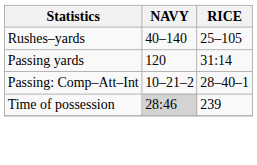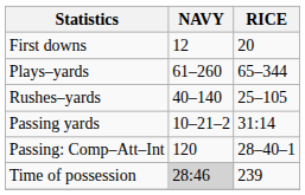+ row: First downs | 12 | 20
+ row: Plays–yards | 61–260 | 65–344
Passing yards | NAVY: 120 -> 10–21–2
Passing: Comp–Att–Int | NAVY: 10–21–2 -> 120
